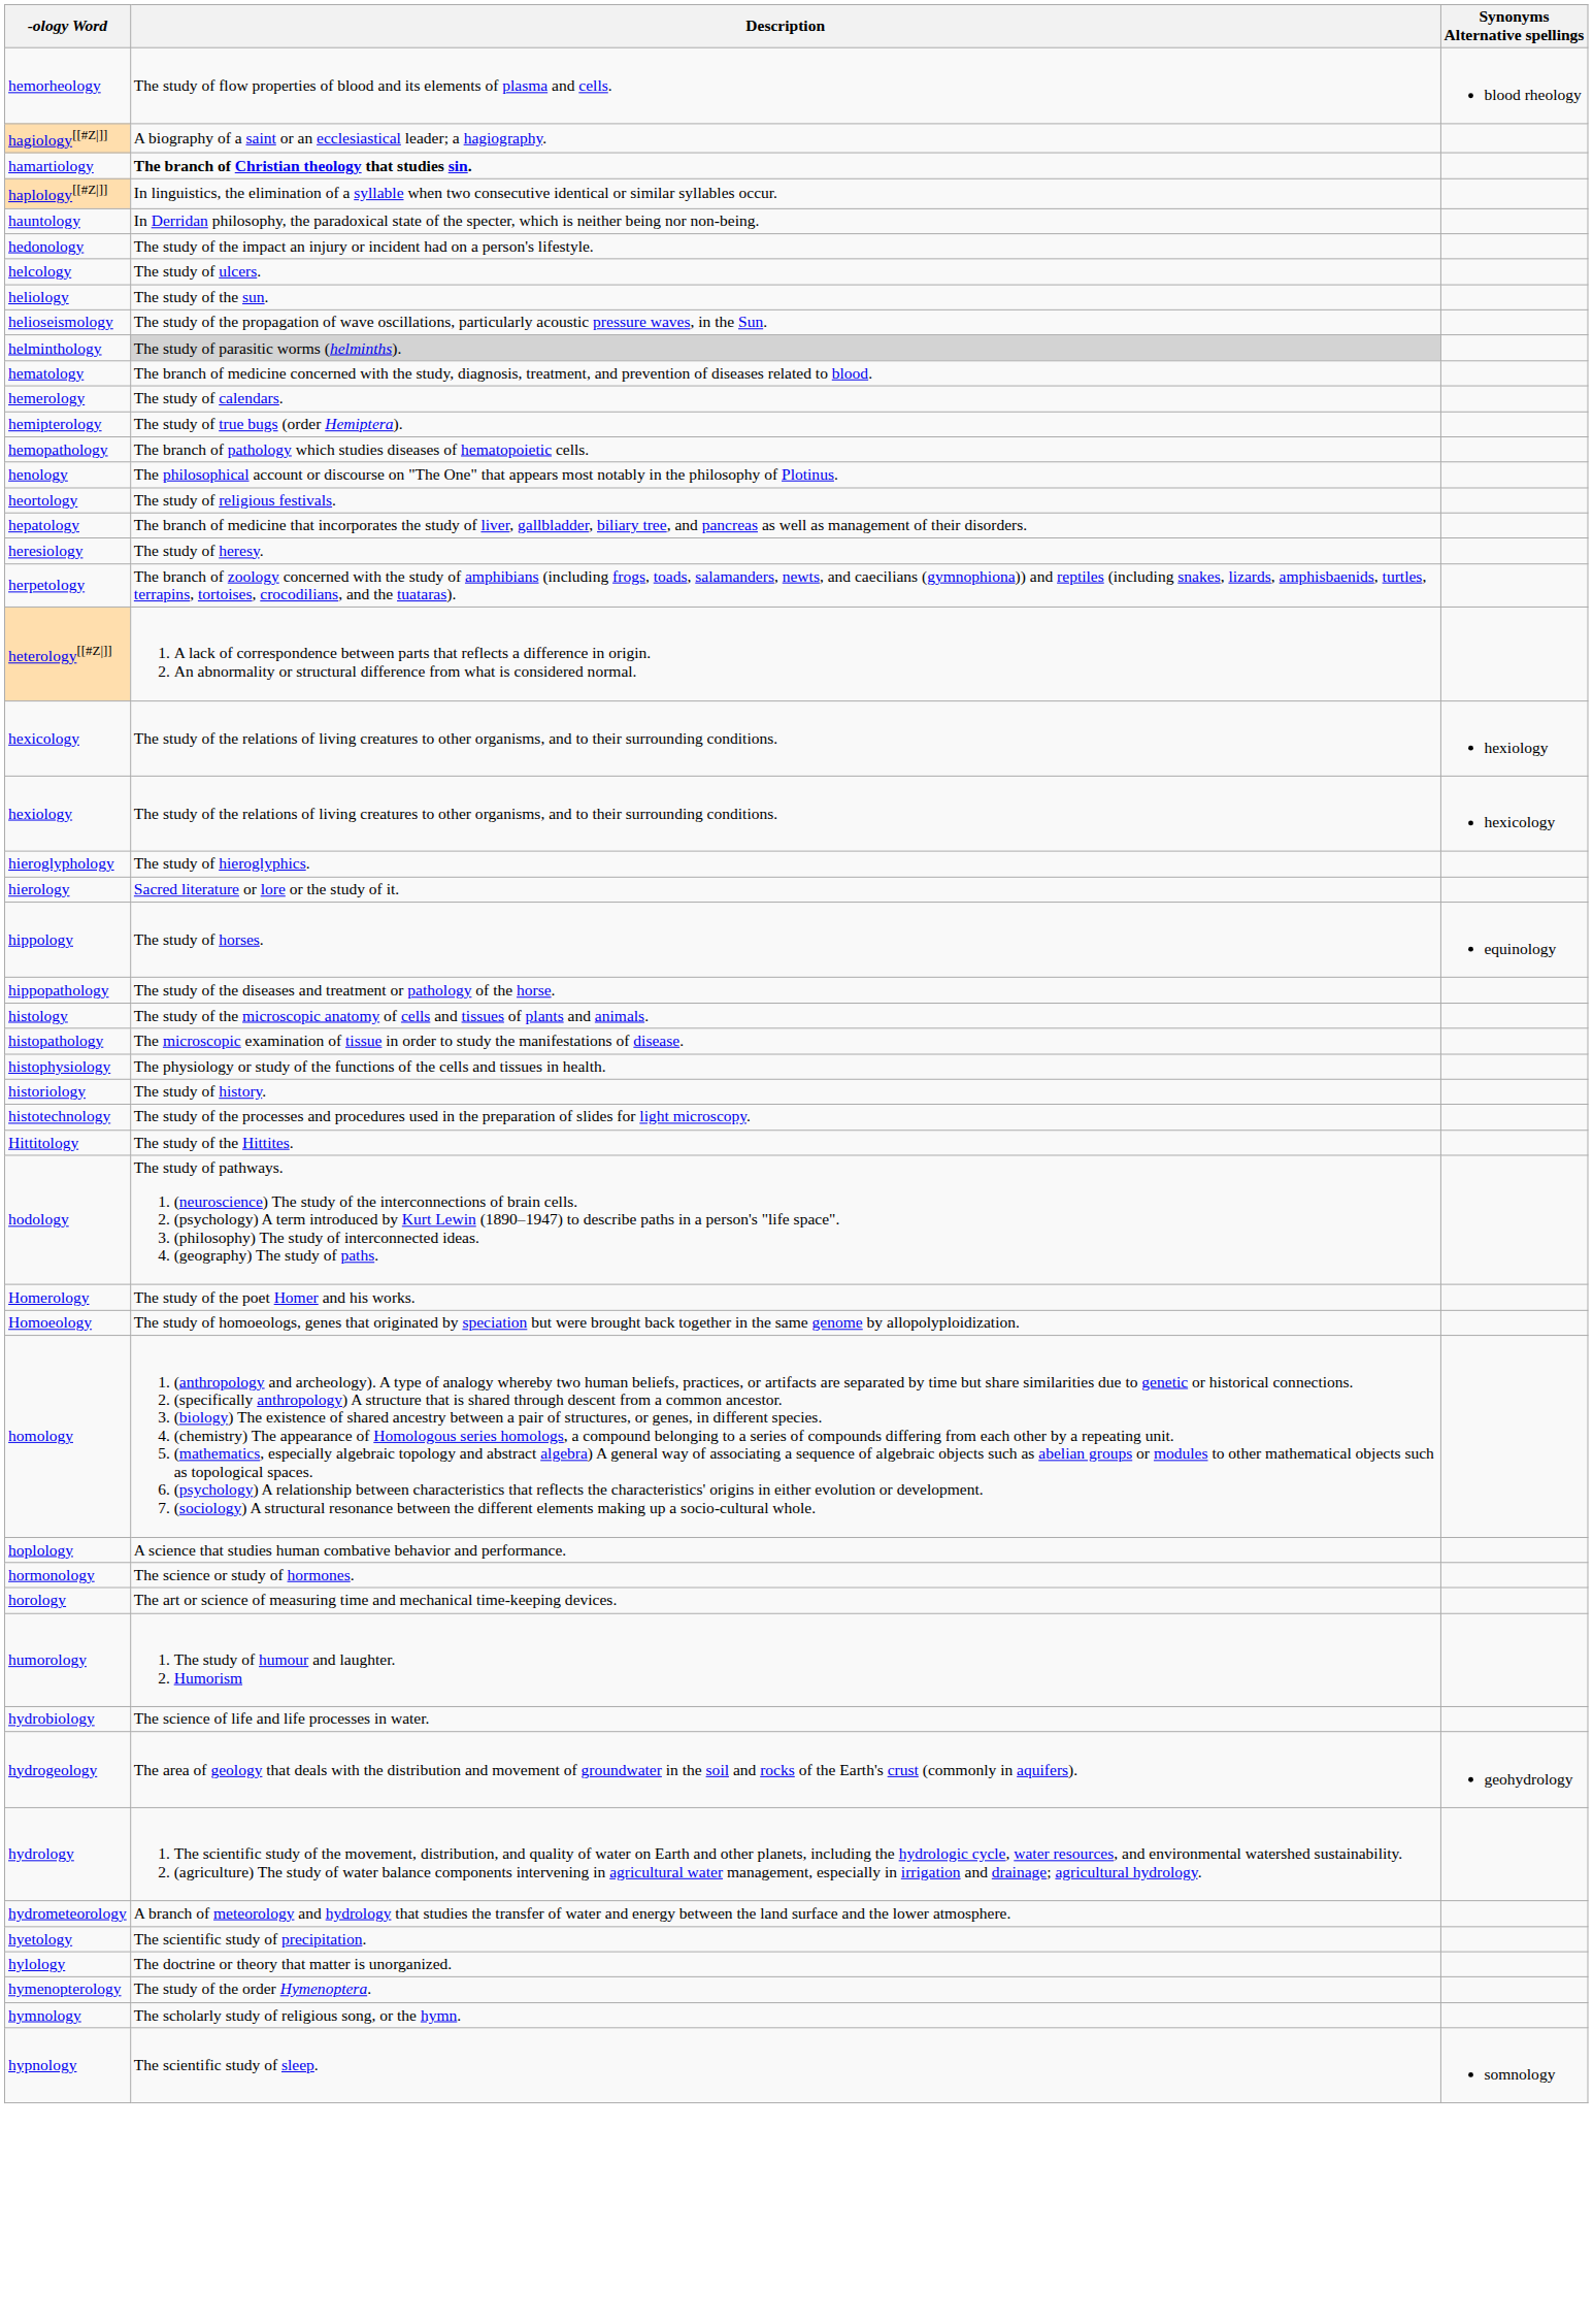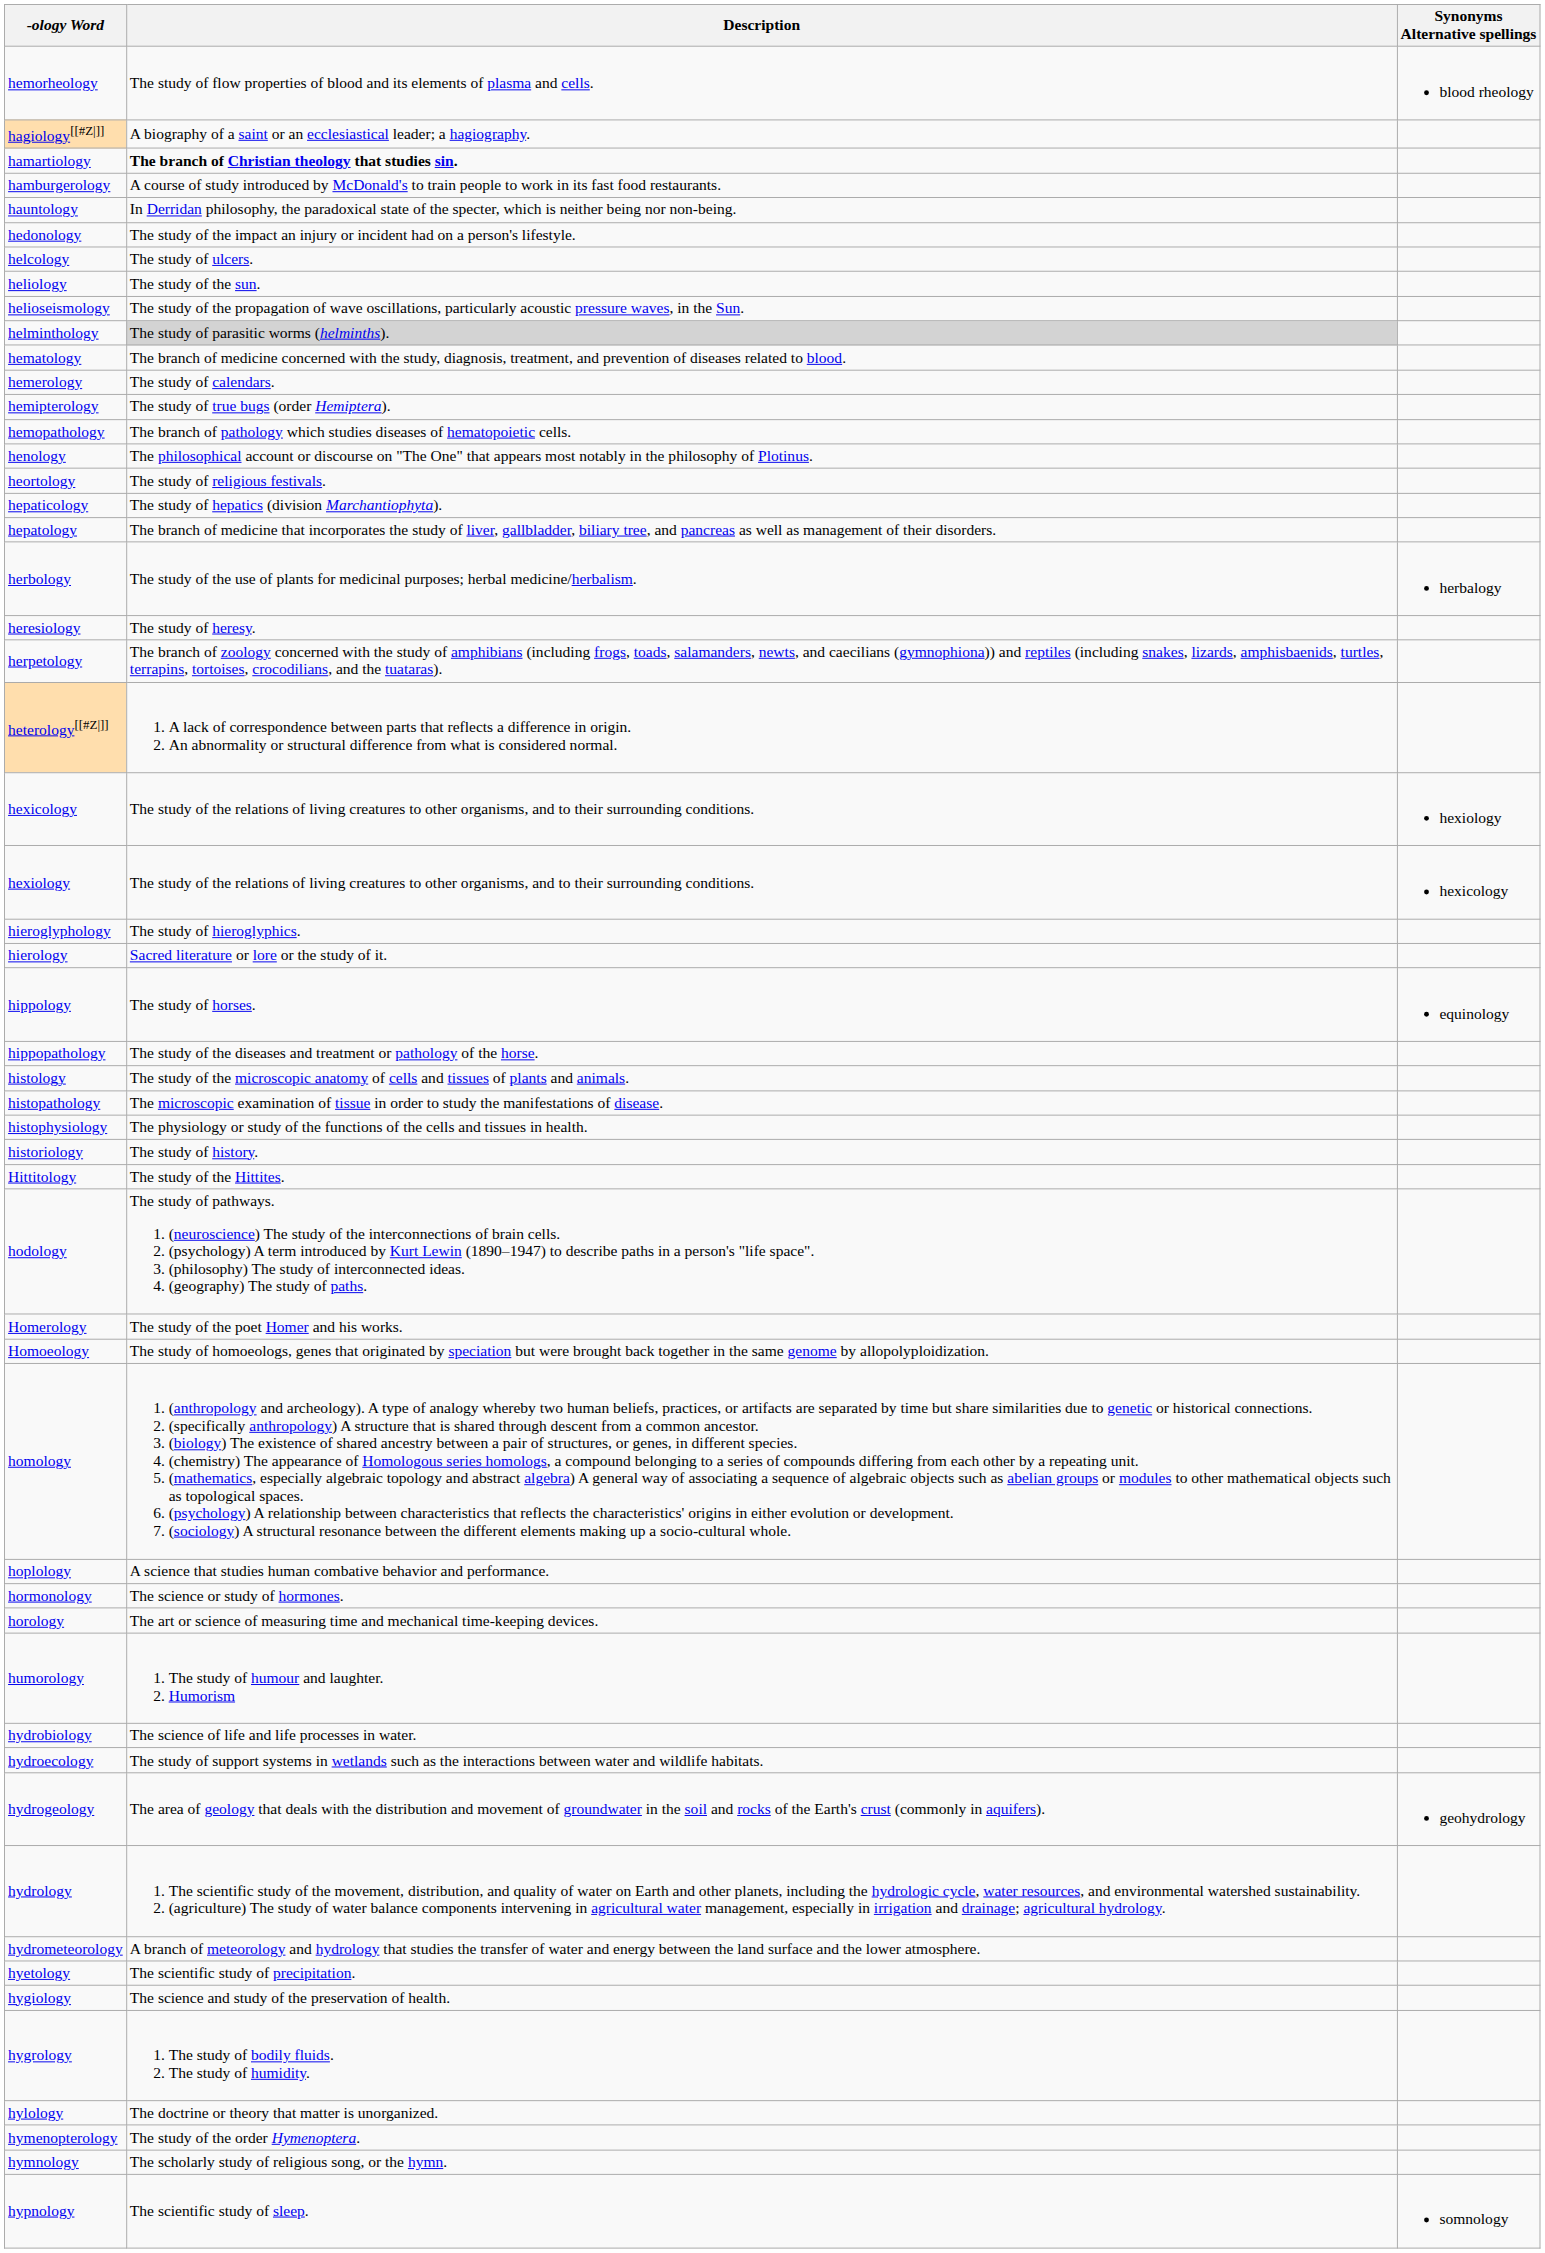+ row: hamburgerology | A course of study introduced by McDonald's to train people to work in its fast food restaurants.
- row: haplology[[#Z|]] | In linguistics, the elimination of a syllable when two consecutive identical or similar syllables occur.
+ row: hepaticology | The study of hepatics (division Marchantiophyta).
+ row: herbology | The study of the use of plants for medicinal purposes; herbal medicine/herbalism. | herbalogy
- row: histotechnology | The study of the processes and procedures used in the preparation of slides for light microscopy.
+ row: hydroecology | The study of support systems in wetlands such as the interactions between water and wildlife habitats.
+ row: hygiology | The science and study of the preservation of health.
+ row: hygrology | The study of bodily fluids. The study of humidity.
